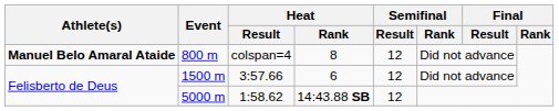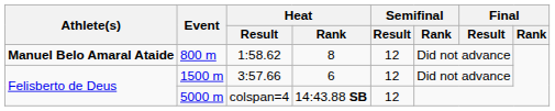800 m | Heat / Result: colspan=4 -> 1:58.62
5000 m | Heat / Result: 1:58.62 -> colspan=4
